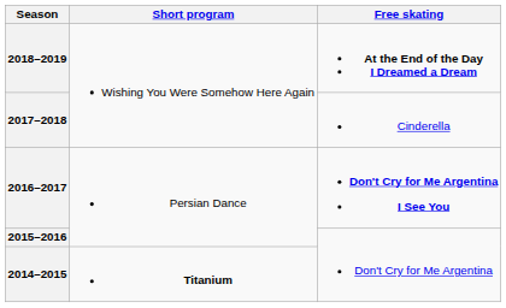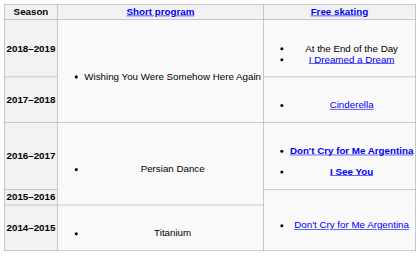2018–2019 | Free skating: bold -> normal
2014–2015 | Short program: bold -> normal
